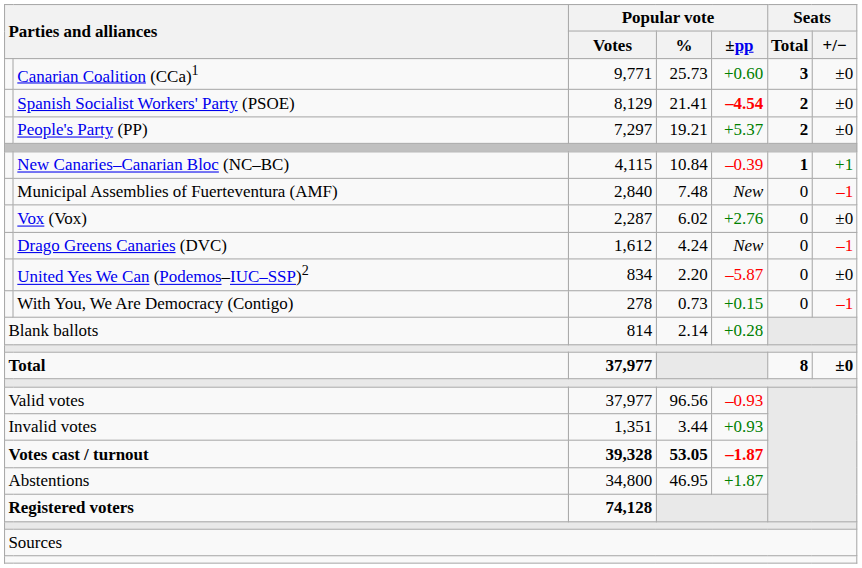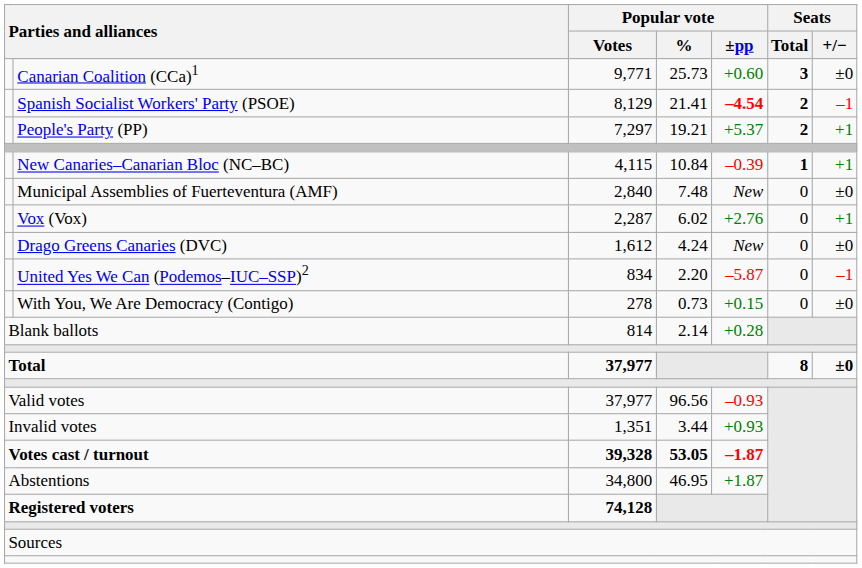Spanish Socialist Workers' Party (PSOE) | Seats / +/−: ±0 -> –1
People's Party (PP) | Seats / +/−: ±0 -> +1
Municipal Assemblies of Fuerteventura (AMF) | Seats / +/−: –1 -> ±0
Vox (Vox) | Seats / +/−: ±0 -> +1
Drago Greens Canaries (DVC) | Seats / +/−: –1 -> ±0
United Yes We Can (Podemos–IUC–SSP)2 | Seats / +/−: ±0 -> –1
With You, We Are Democracy (Contigo) | Seats / +/−: –1 -> ±0
